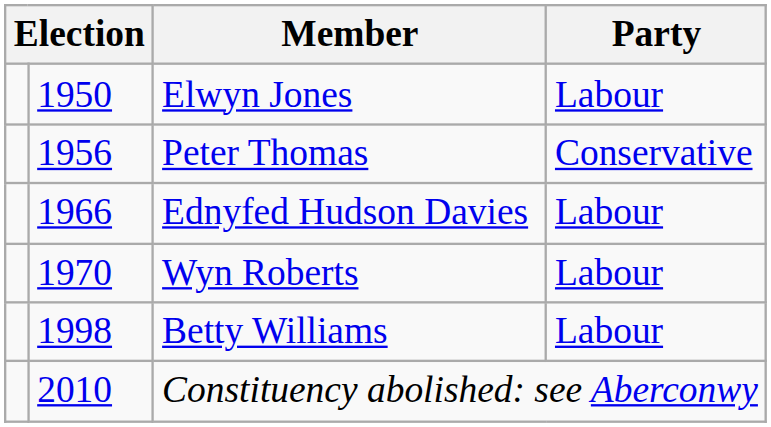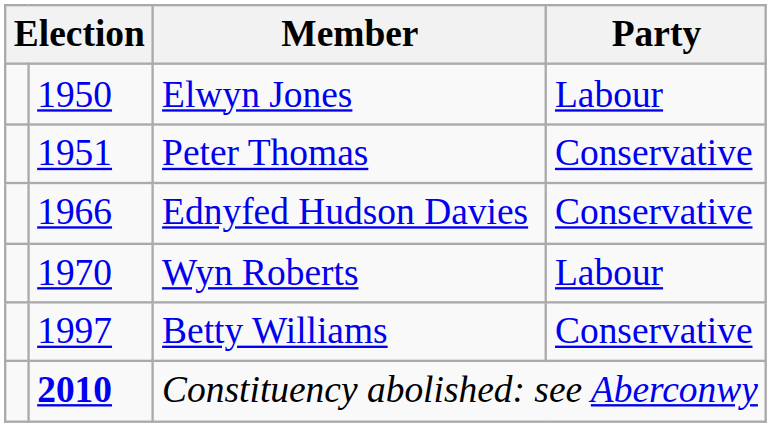Peter Thomas | column 2: 1956 -> 1951
Ednyfed Hudson Davies | Party: Labour -> Conservative
Betty Williams | column 2: 1998 -> 1997
Betty Williams | Party: Labour -> Conservative
Constituency abolished: see Aberconwy | column 2: normal -> bold
